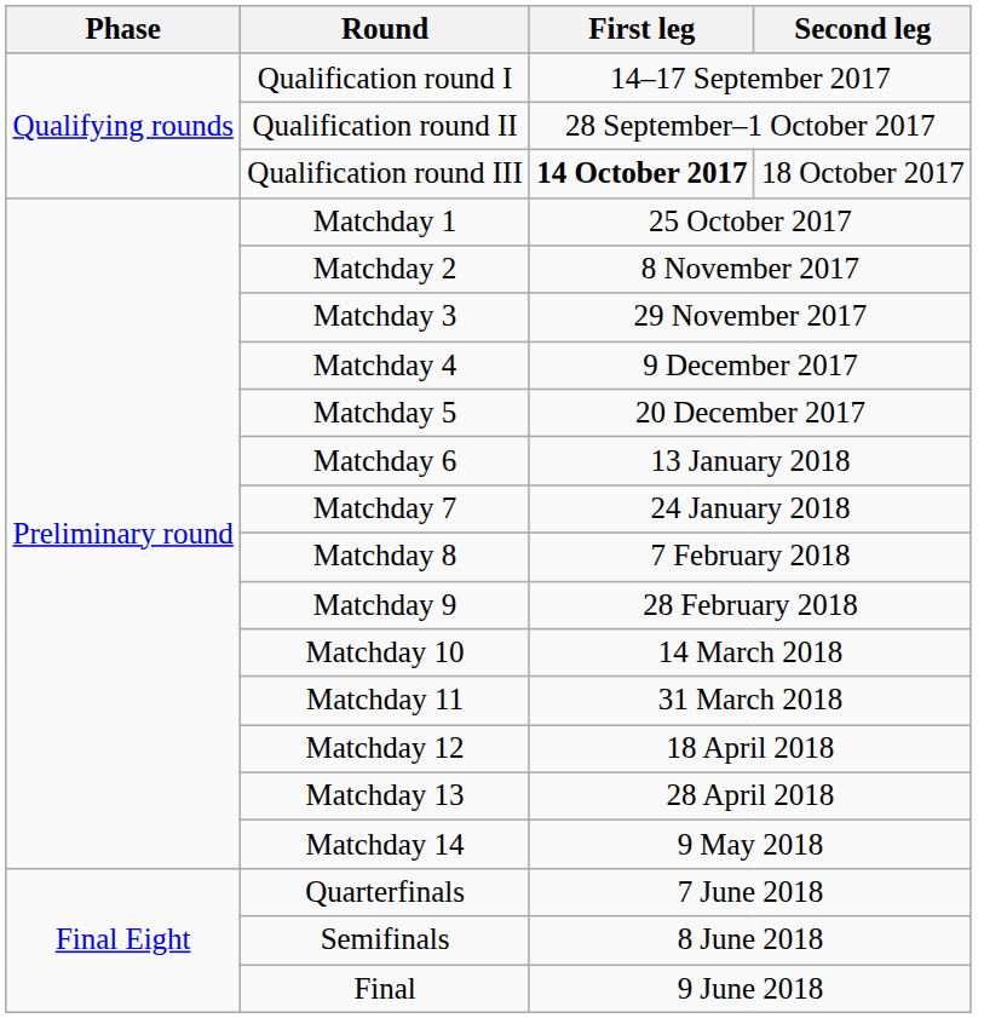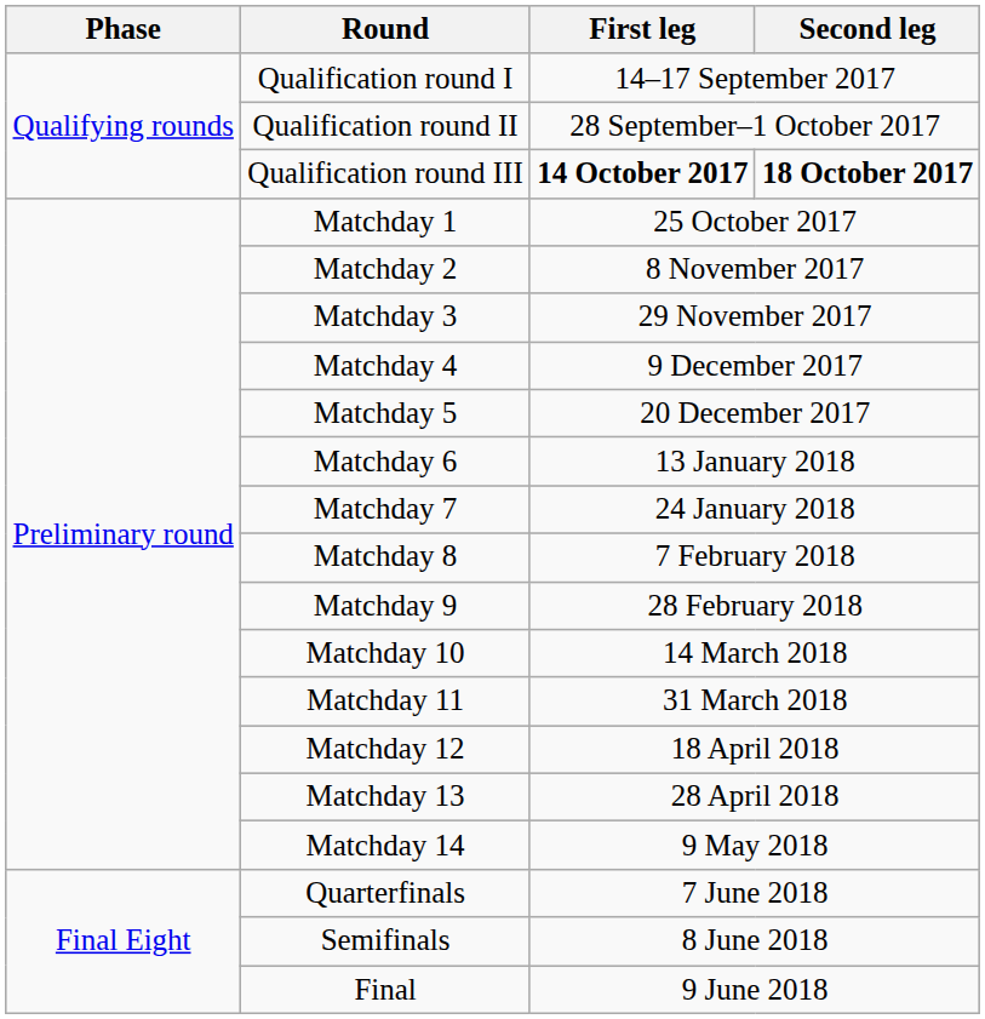Qualification round III | Second leg: normal -> bold
